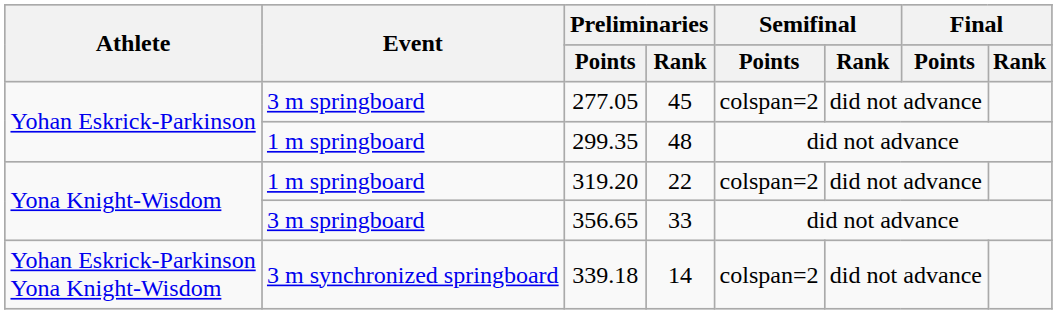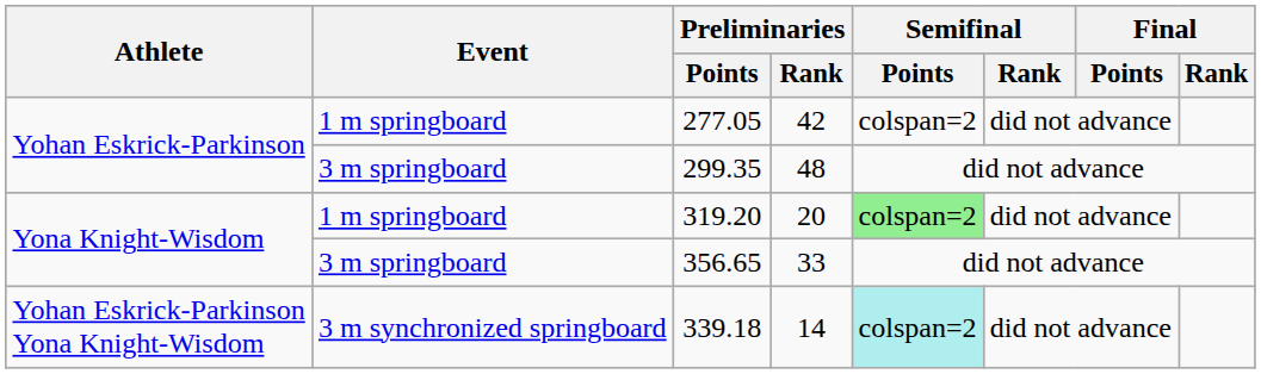277.05 | Event: 3 m springboard -> 1 m springboard
277.05 | Preliminaries / Rank: 45 -> 42
299.35 | Event: 1 m springboard -> 3 m springboard
319.20 | Preliminaries / Rank: 22 -> 20
319.20 | Semifinal / Points: no background -> lightgreen background
339.18 | Semifinal / Points: no background -> paleturquoise background
